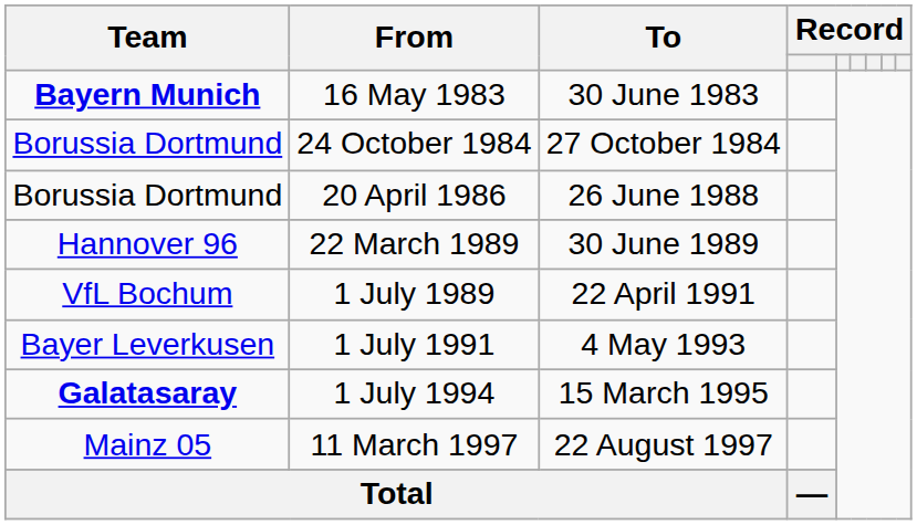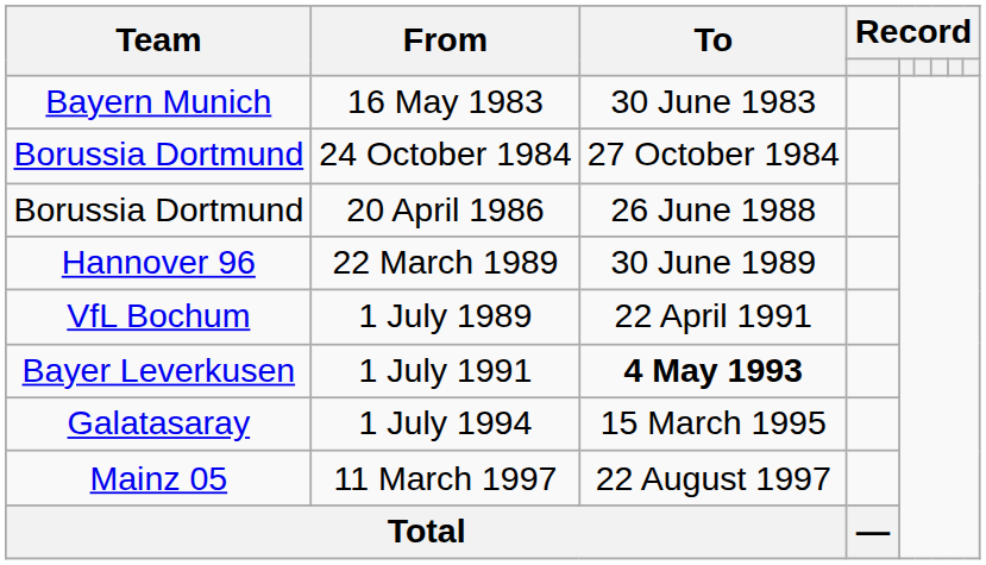16 May 1983 | Team: bold -> normal
1 July 1991 | To: normal -> bold
1 July 1994 | Team: bold -> normal
